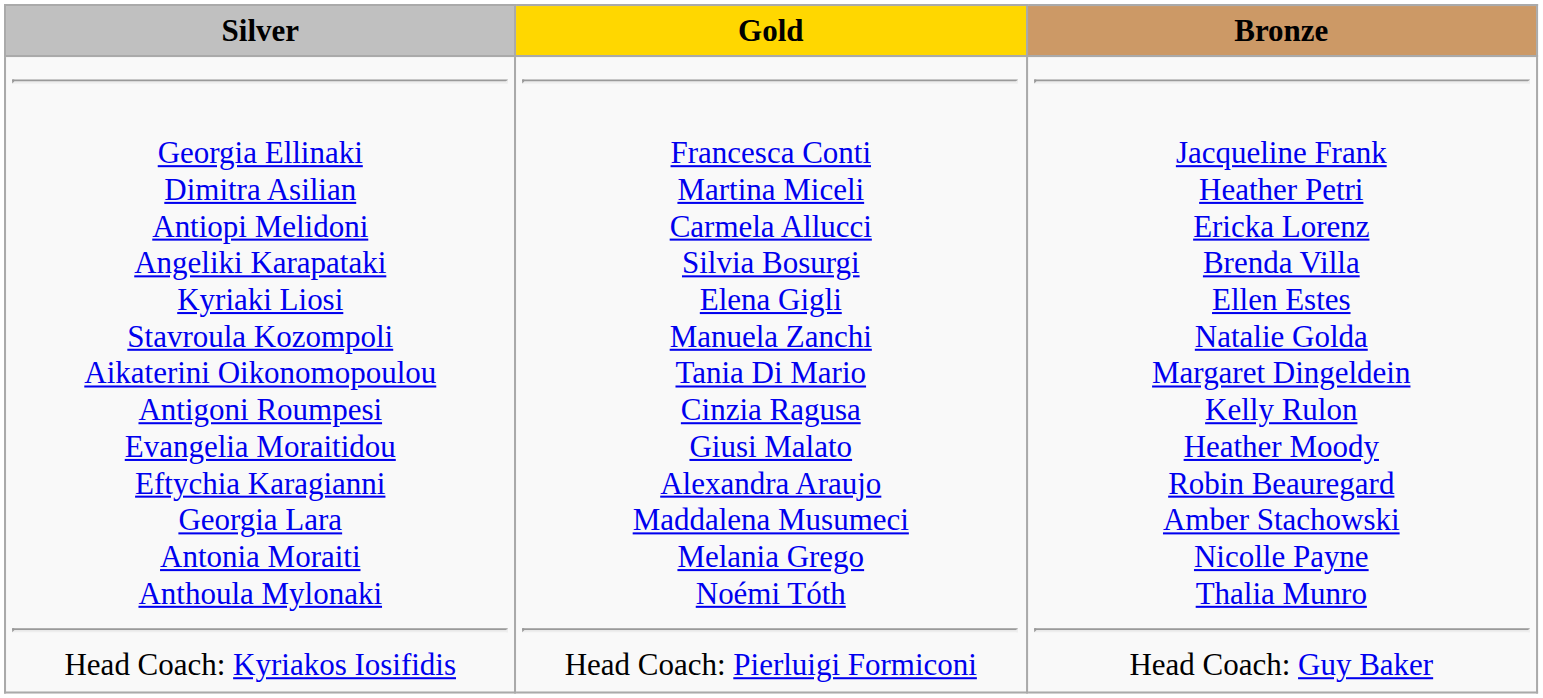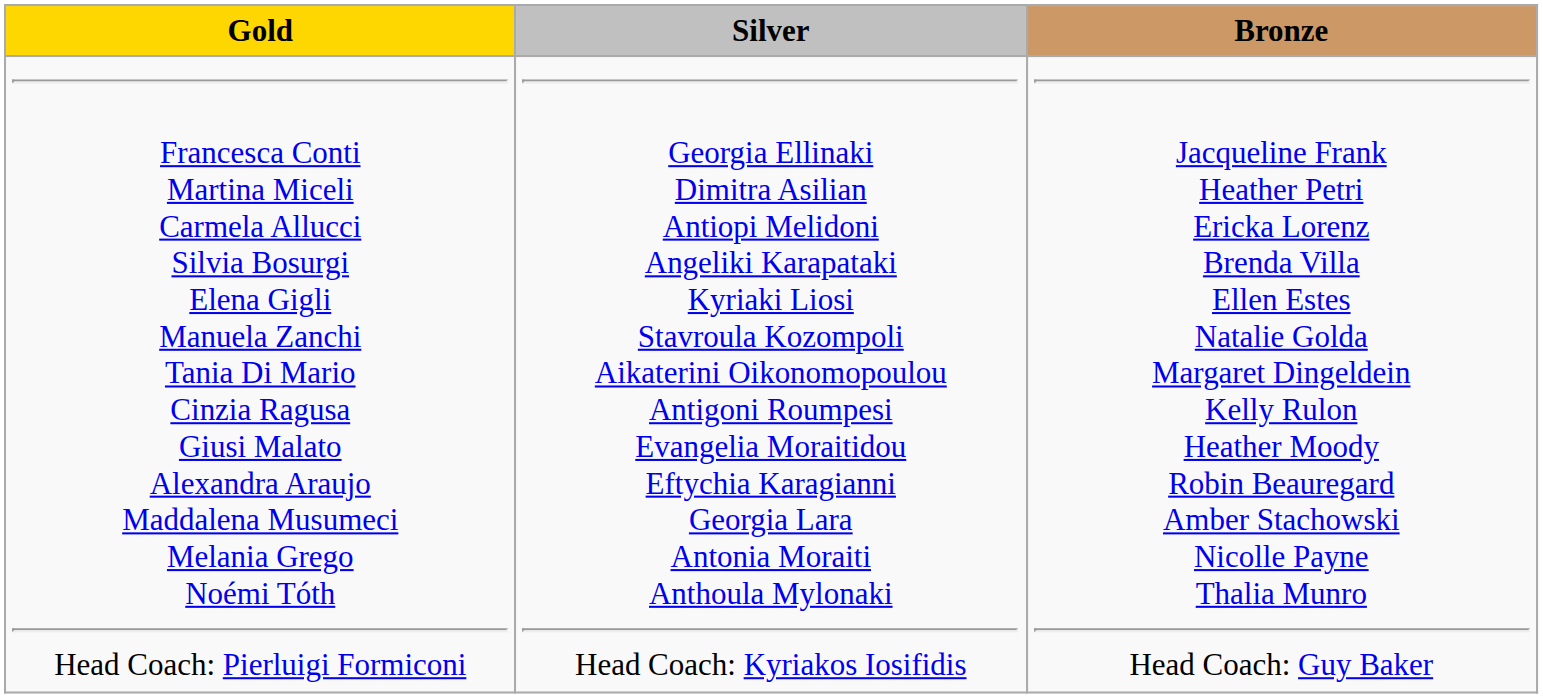columns swapped: Gold <-> Silver
